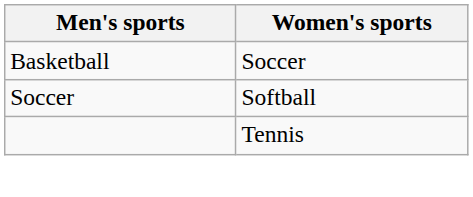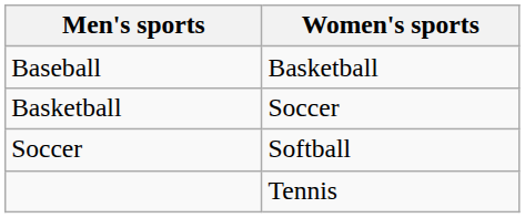+ row: Baseball | Basketball
